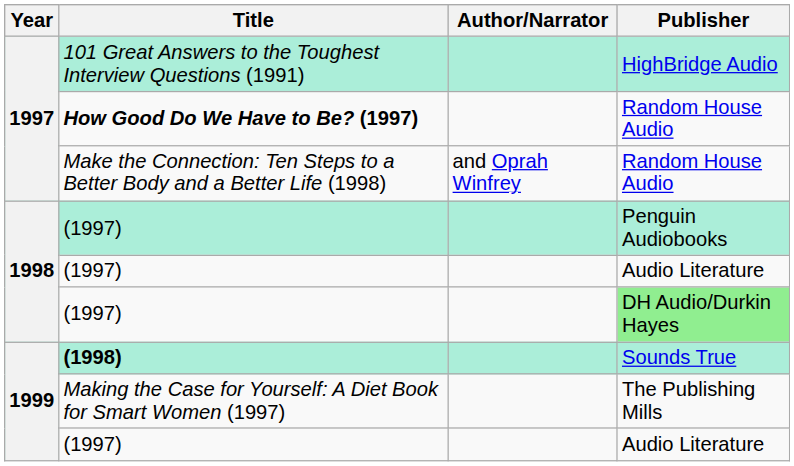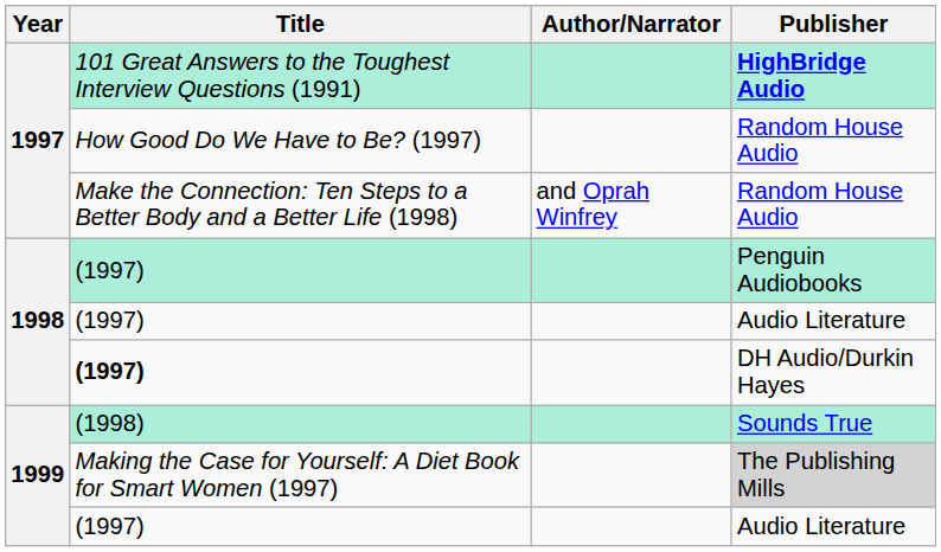HighBridge Audio | Publisher: normal -> bold
How Good Do We Have to Be? (1997) / Random House Audio | Title: bold -> normal
DH Audio/Durkin Hayes | Title: normal -> bold
DH Audio/Durkin Hayes | Publisher: lightgreen background -> no background
Sounds True | Title: bold -> normal
The Publishing Mills | Publisher: no background -> lightgrey background
